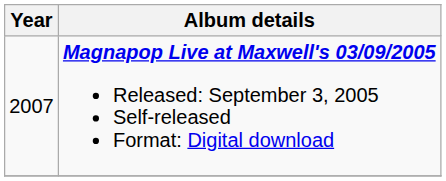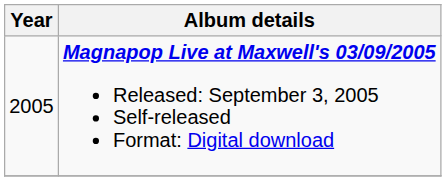row 2 | Year: 2007 -> 2005
